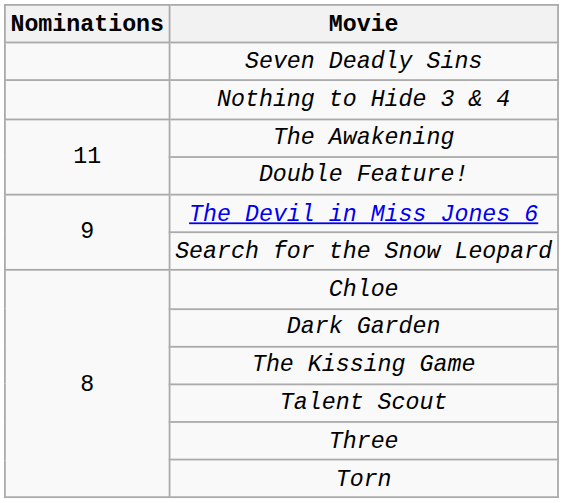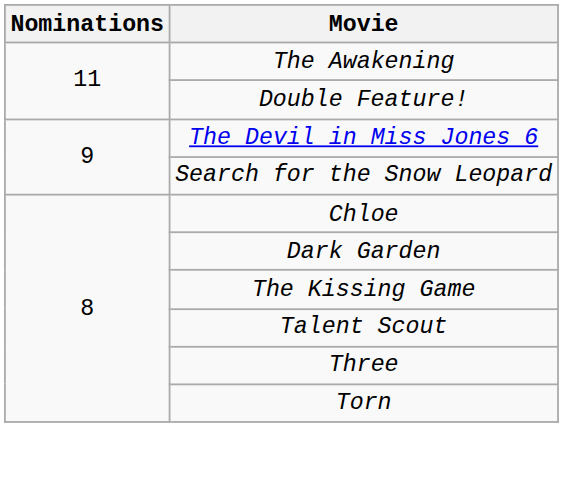- row: Seven Deadly Sins
- row: Nothing to Hide 3 & 4
